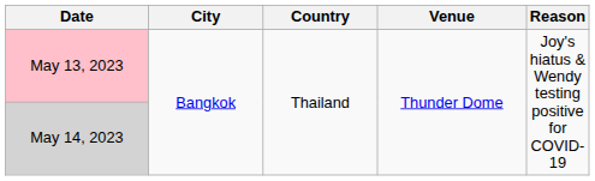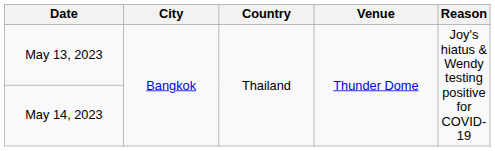May 13, 2023 | Date: pink background -> no background
May 14, 2023 | Date: lightgrey background -> no background
